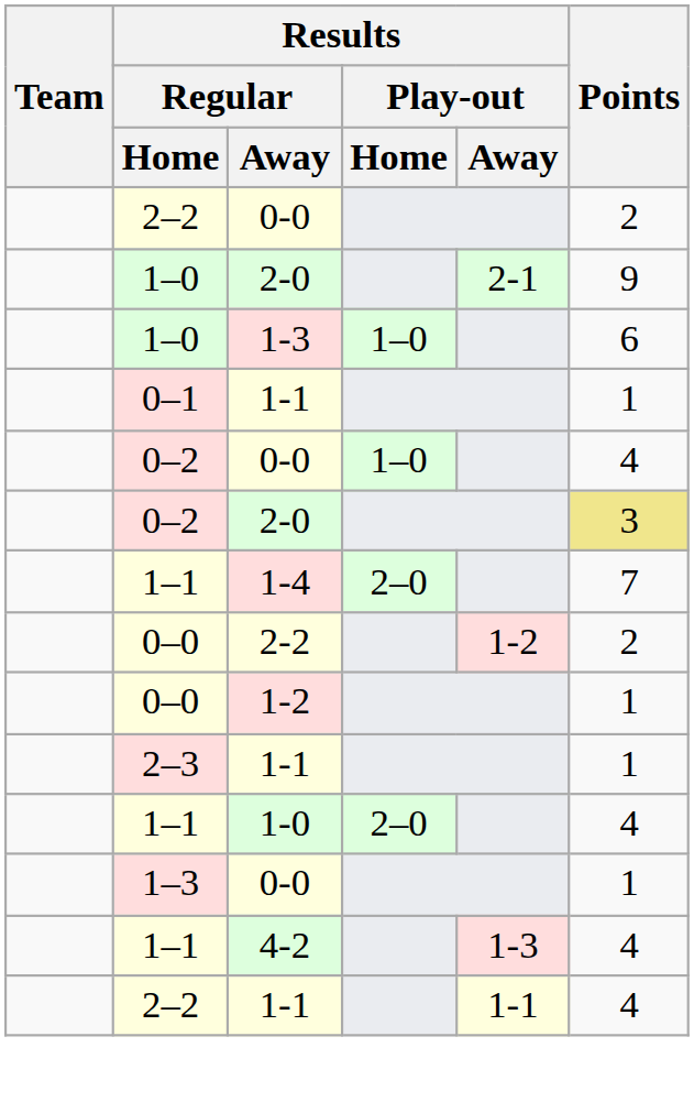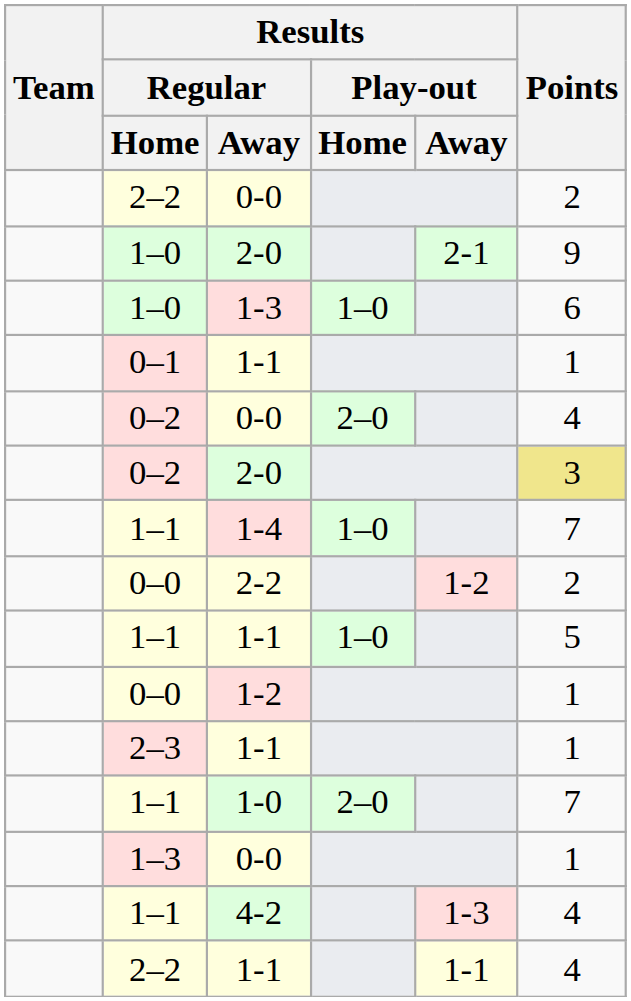0–2 / 0-0 | Results / Play-out / Home: 1–0 -> 2–0
1-4 | Results / Play-out / Home: 2–0 -> 1–0
+ row: 1–1 | 1-1 | 1–0 | 5
1-0 | Points: 4 -> 7
